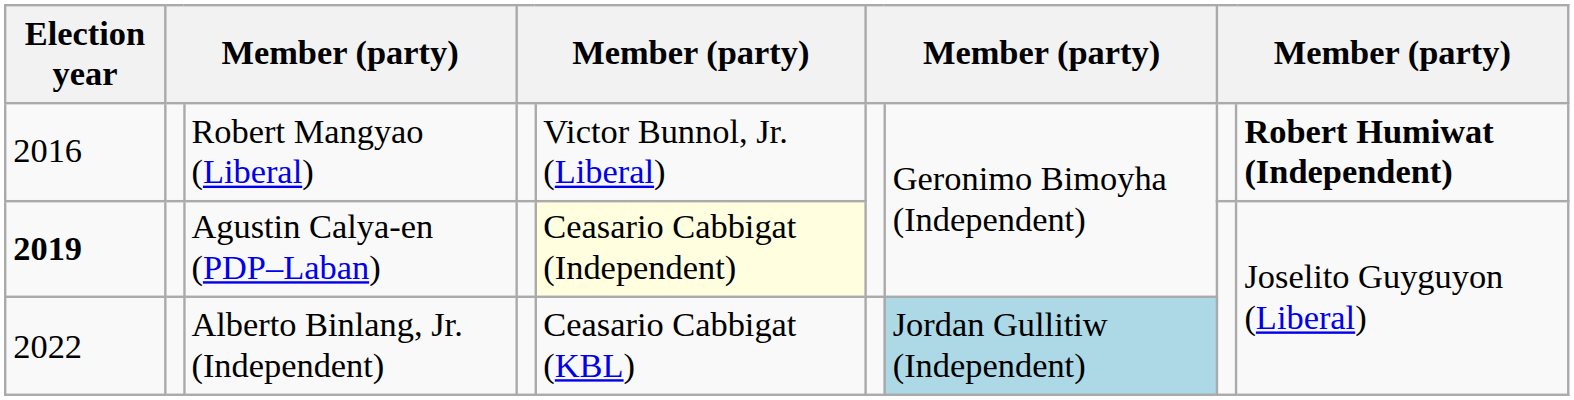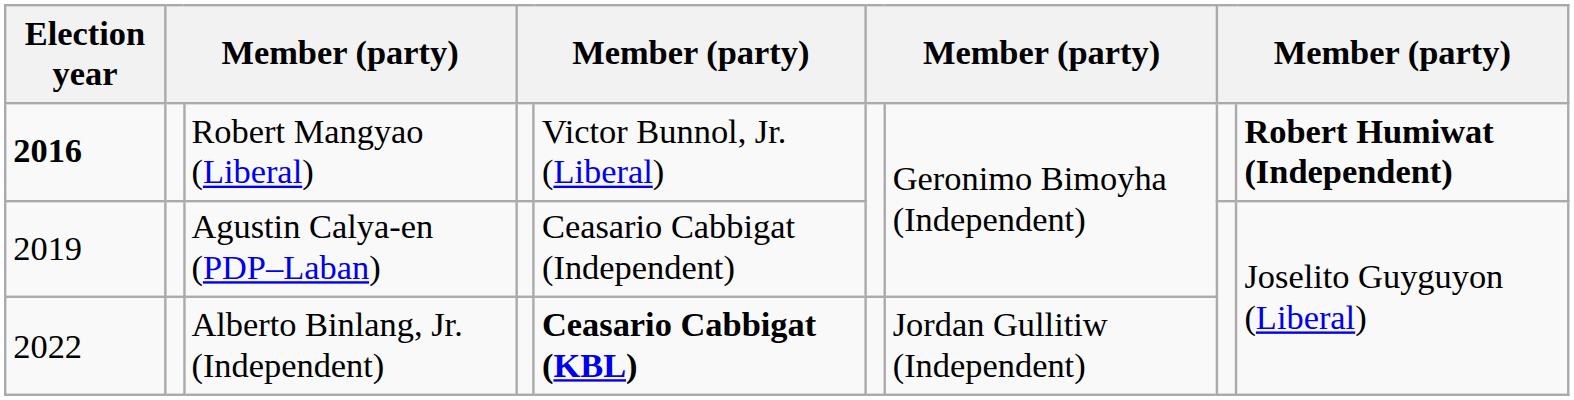Robert Mangyao (Liberal) | Election year: normal -> bold
Agustin Calya-en (PDP–Laban) | Election year: bold -> normal
Agustin Calya-en (PDP–Laban) | column 5: lightyellow background -> no background
Alberto Binlang, Jr. (Independent) | column 5: normal -> bold
Alberto Binlang, Jr. (Independent) | column 7: lightblue background -> no background
